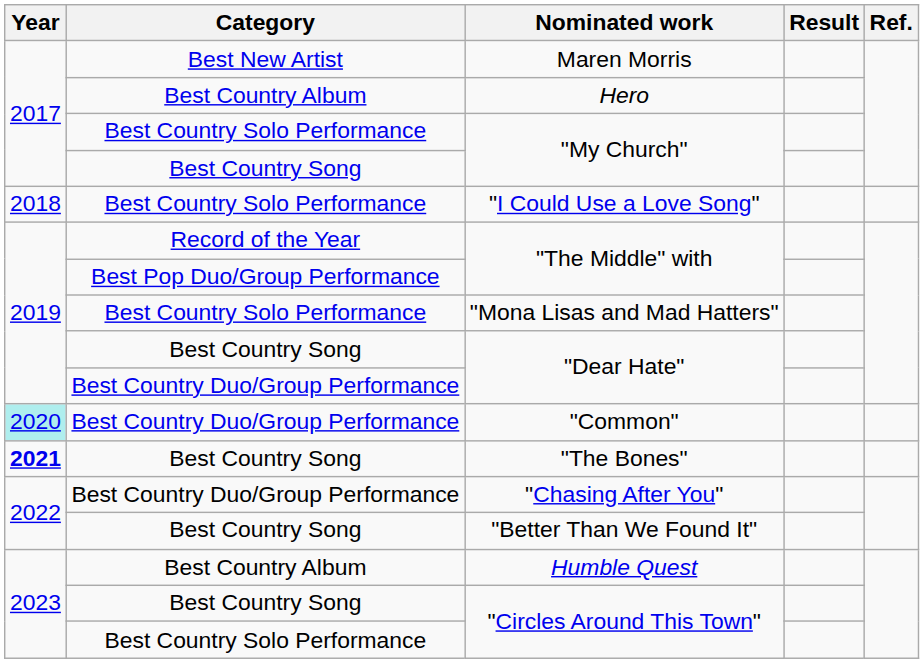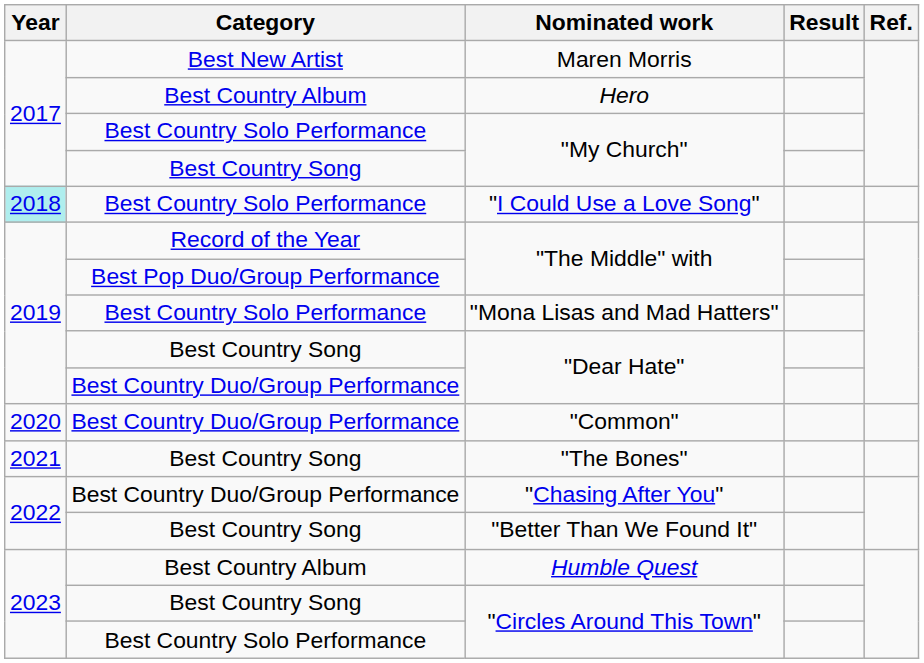"I Could Use a Love Song" | Year: no background -> paleturquoise background
"Common" | Year: paleturquoise background -> no background
"The Bones" | Year: bold -> normal
